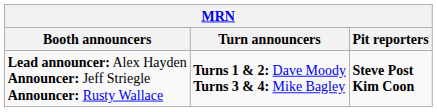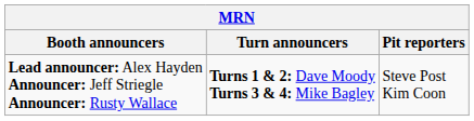row 3 | Pit reporters: bold -> normal
